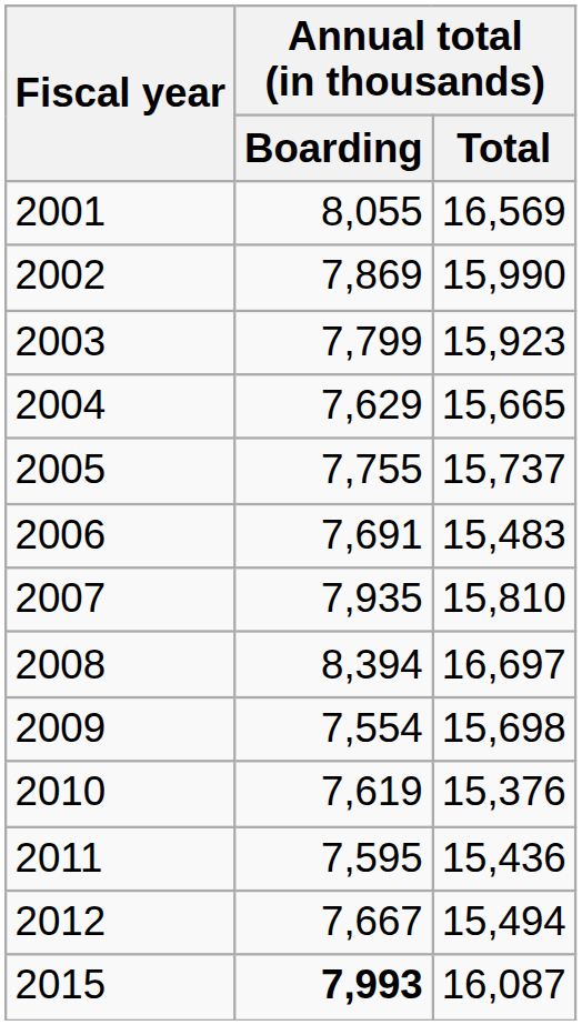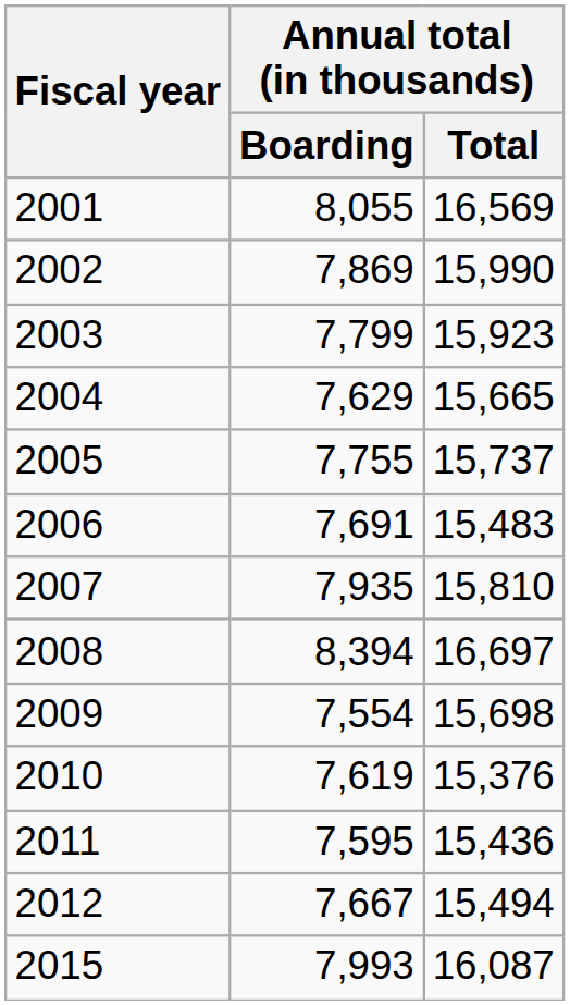2015 | Annual total (in thousands) / Boarding: bold -> normal
